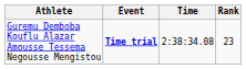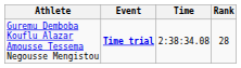row 2 | Rank: 23 -> 28
